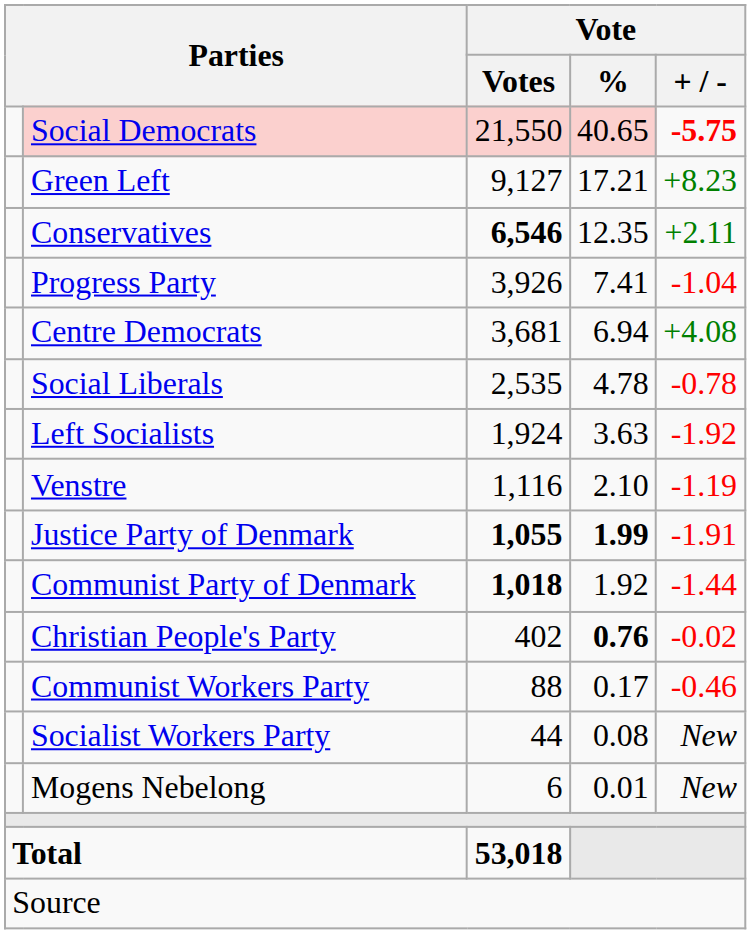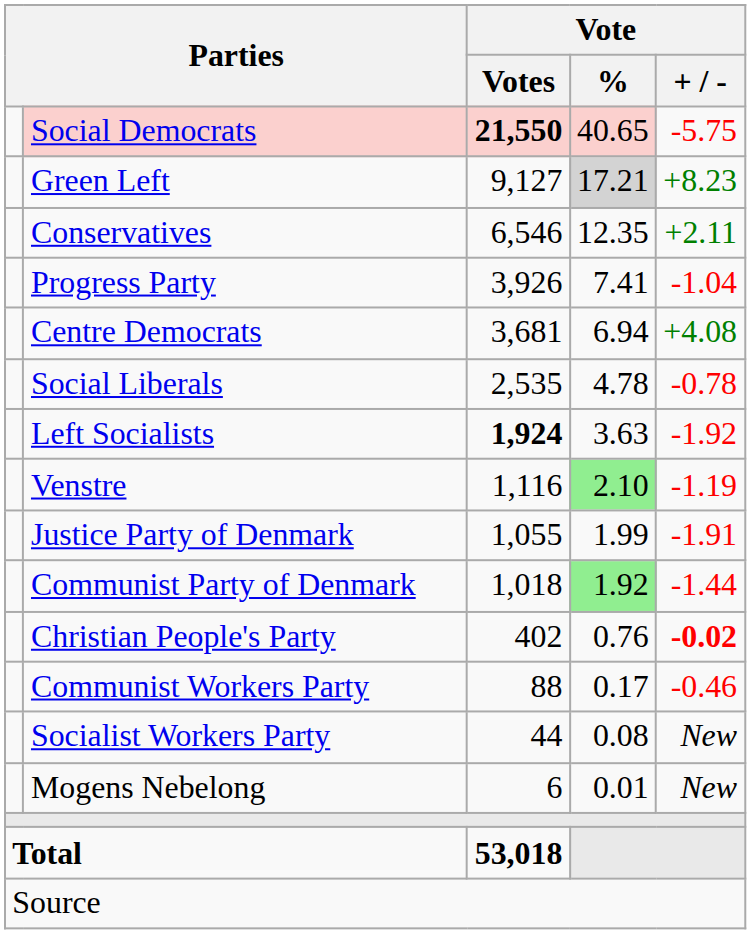Social Democrats | Vote / Votes: normal -> bold
Social Democrats | Vote / + / -: bold -> normal
Green Left | Vote / %: no background -> lightgrey background
Conservatives | Vote / Votes: bold -> normal
Left Socialists | Vote / Votes: normal -> bold
Venstre | Vote / %: no background -> lightgreen background
Justice Party of Denmark | Vote / Votes: bold -> normal
Justice Party of Denmark | Vote / %: bold -> normal
Communist Party of Denmark | Vote / Votes: bold -> normal
Communist Party of Denmark | Vote / %: no background -> lightgreen background
Christian People's Party | Vote / %: bold -> normal
Christian People's Party | Vote / + / -: normal -> bold
